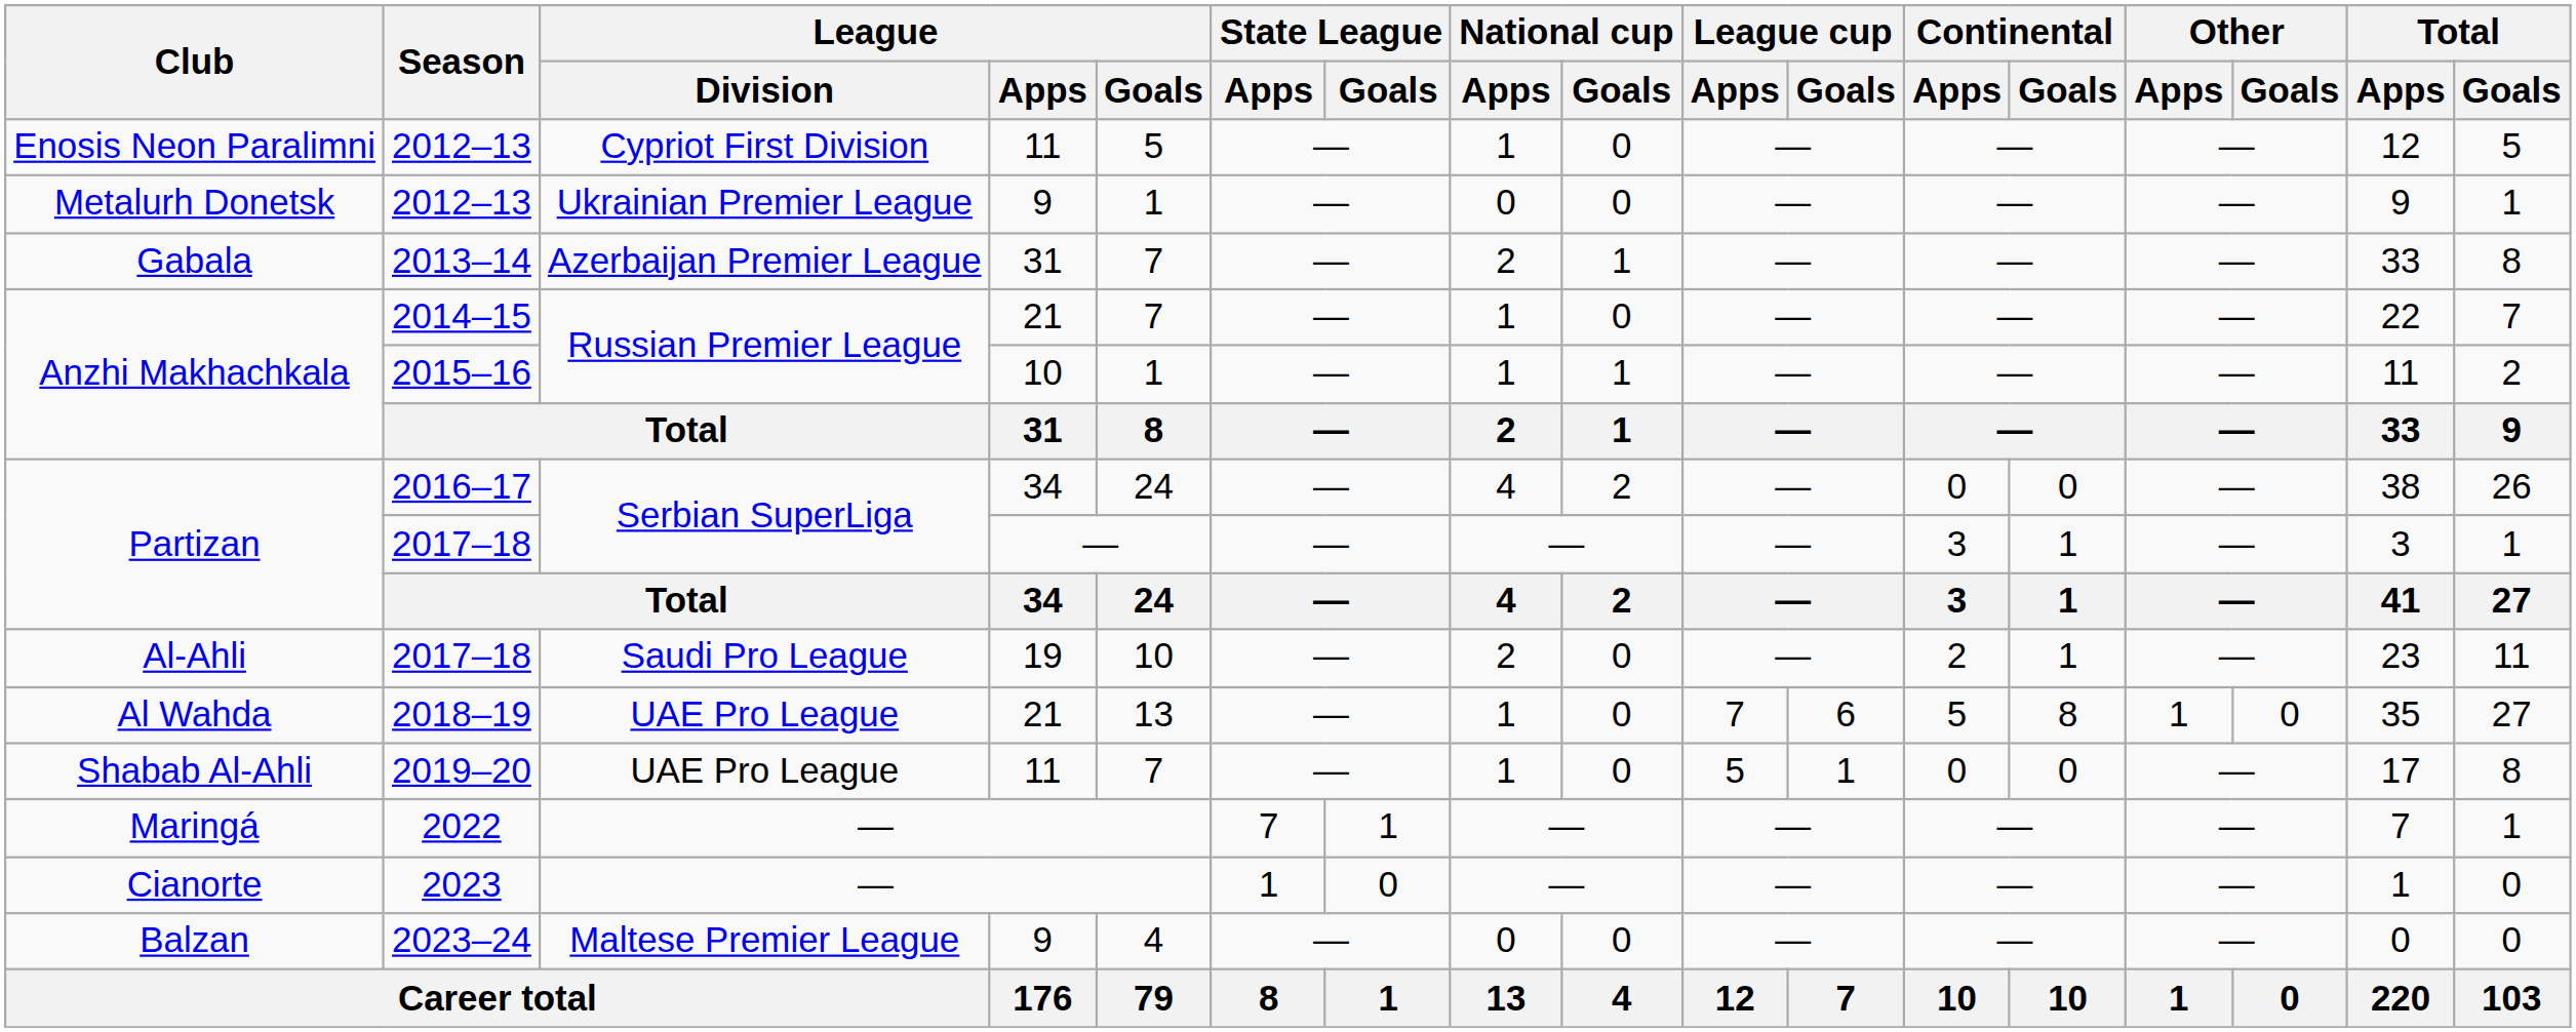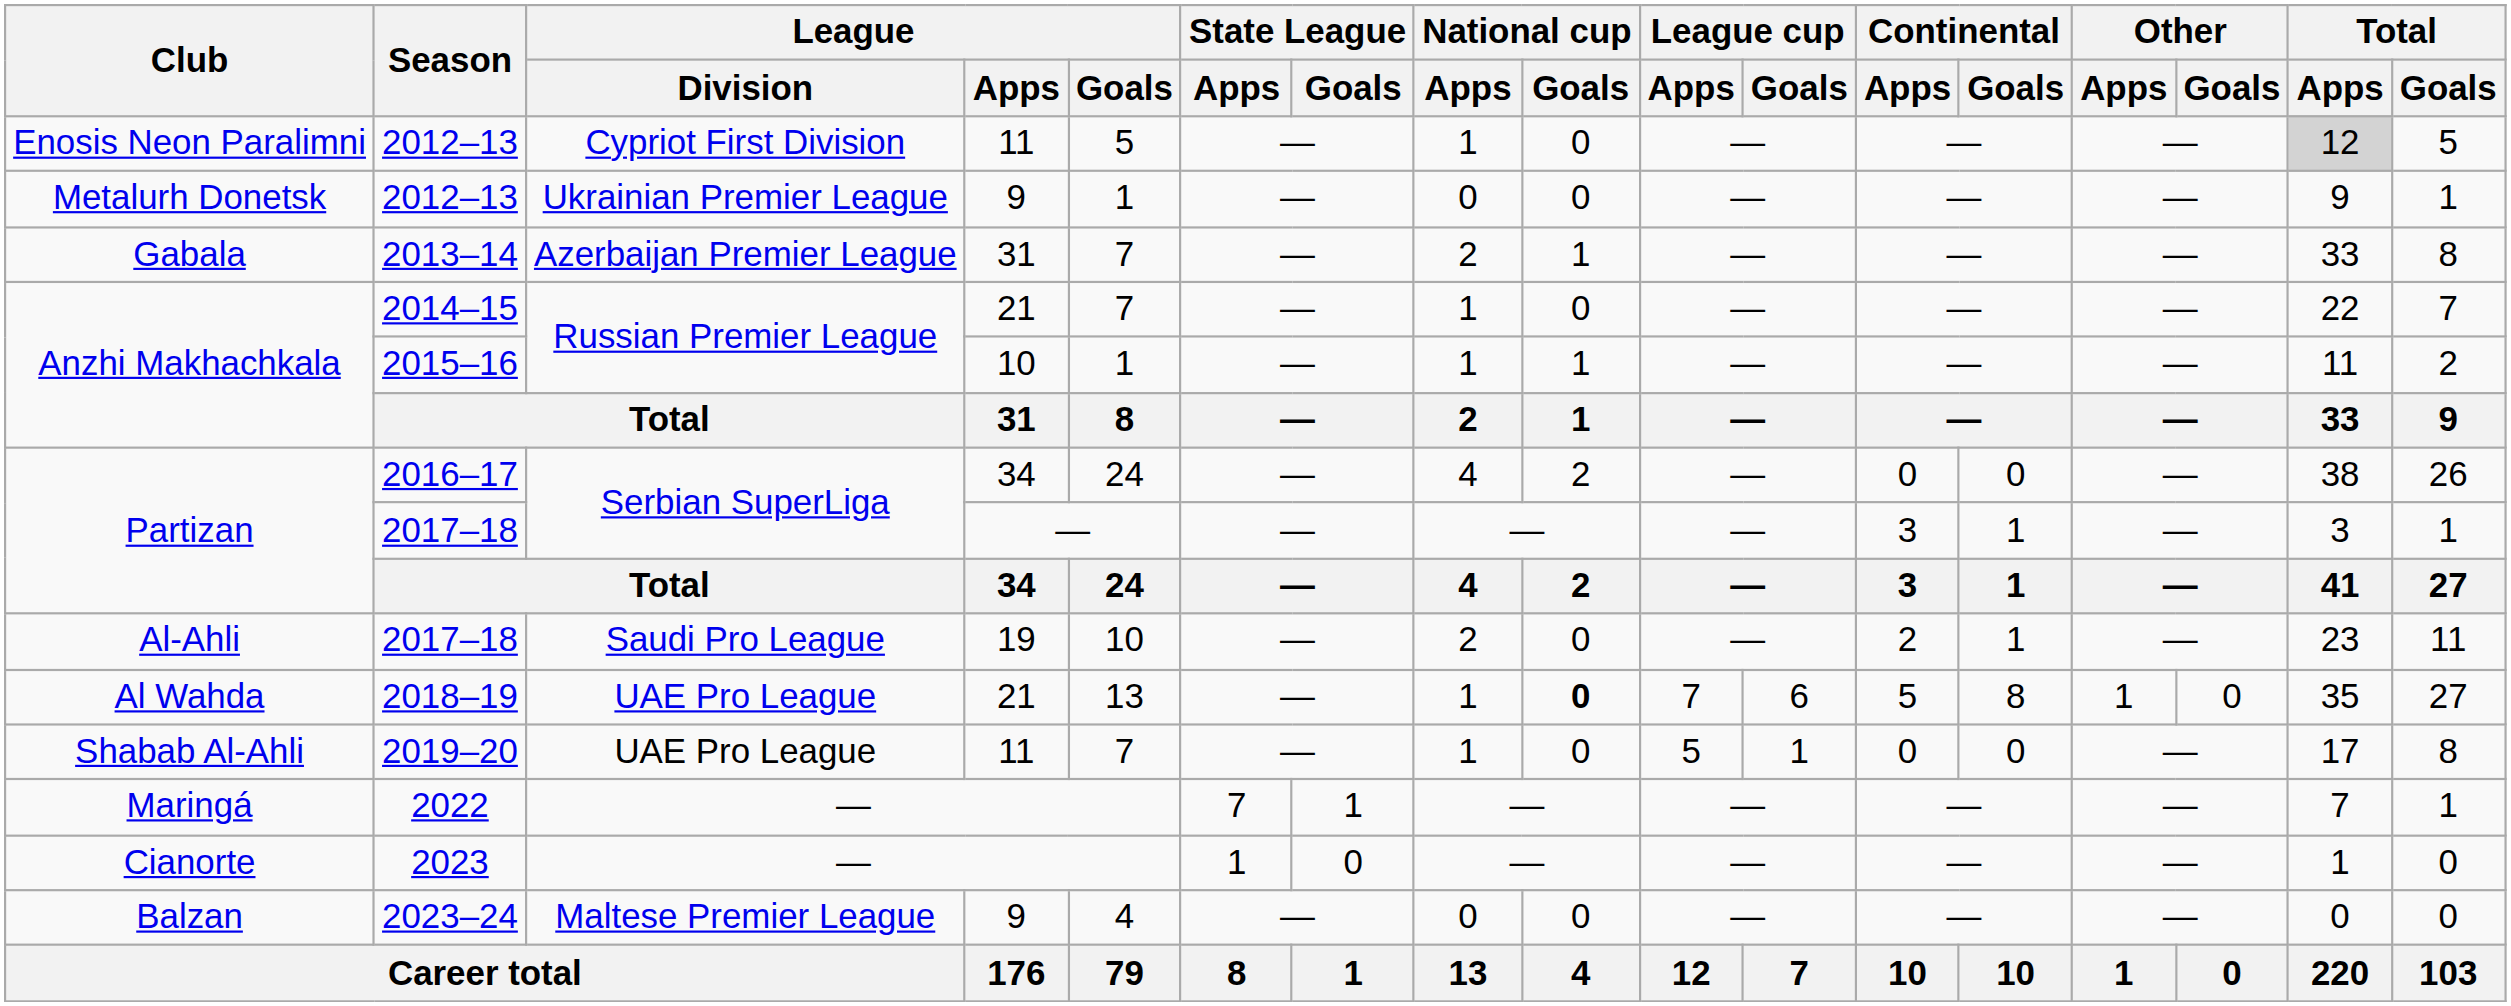Enosis Neon Paralimni | Total / Apps: no background -> lightgrey background
Al Wahda | National cup / Goals: normal -> bold
